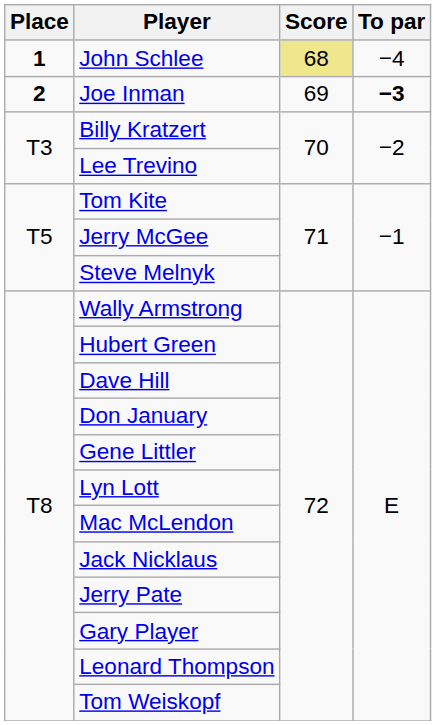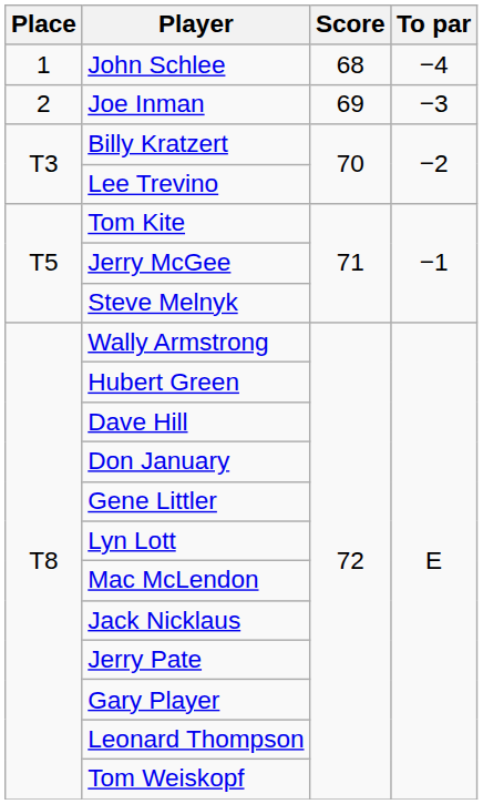John Schlee | Place: bold -> normal
John Schlee | Score: khaki background -> no background
Joe Inman | Place: bold -> normal
Joe Inman | To par: bold -> normal
